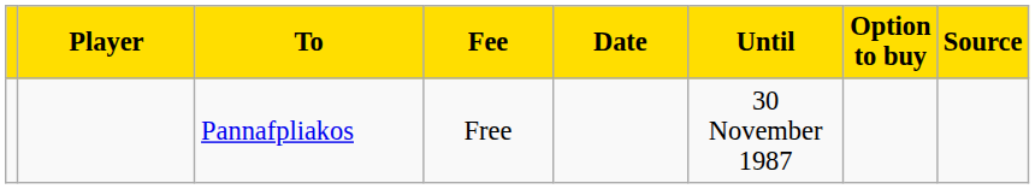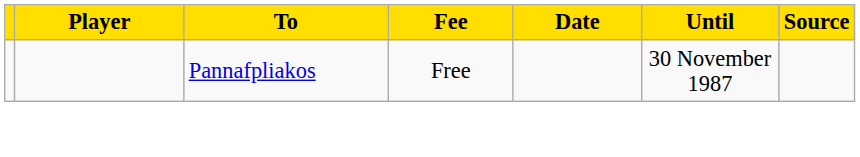- column: Option to buy
